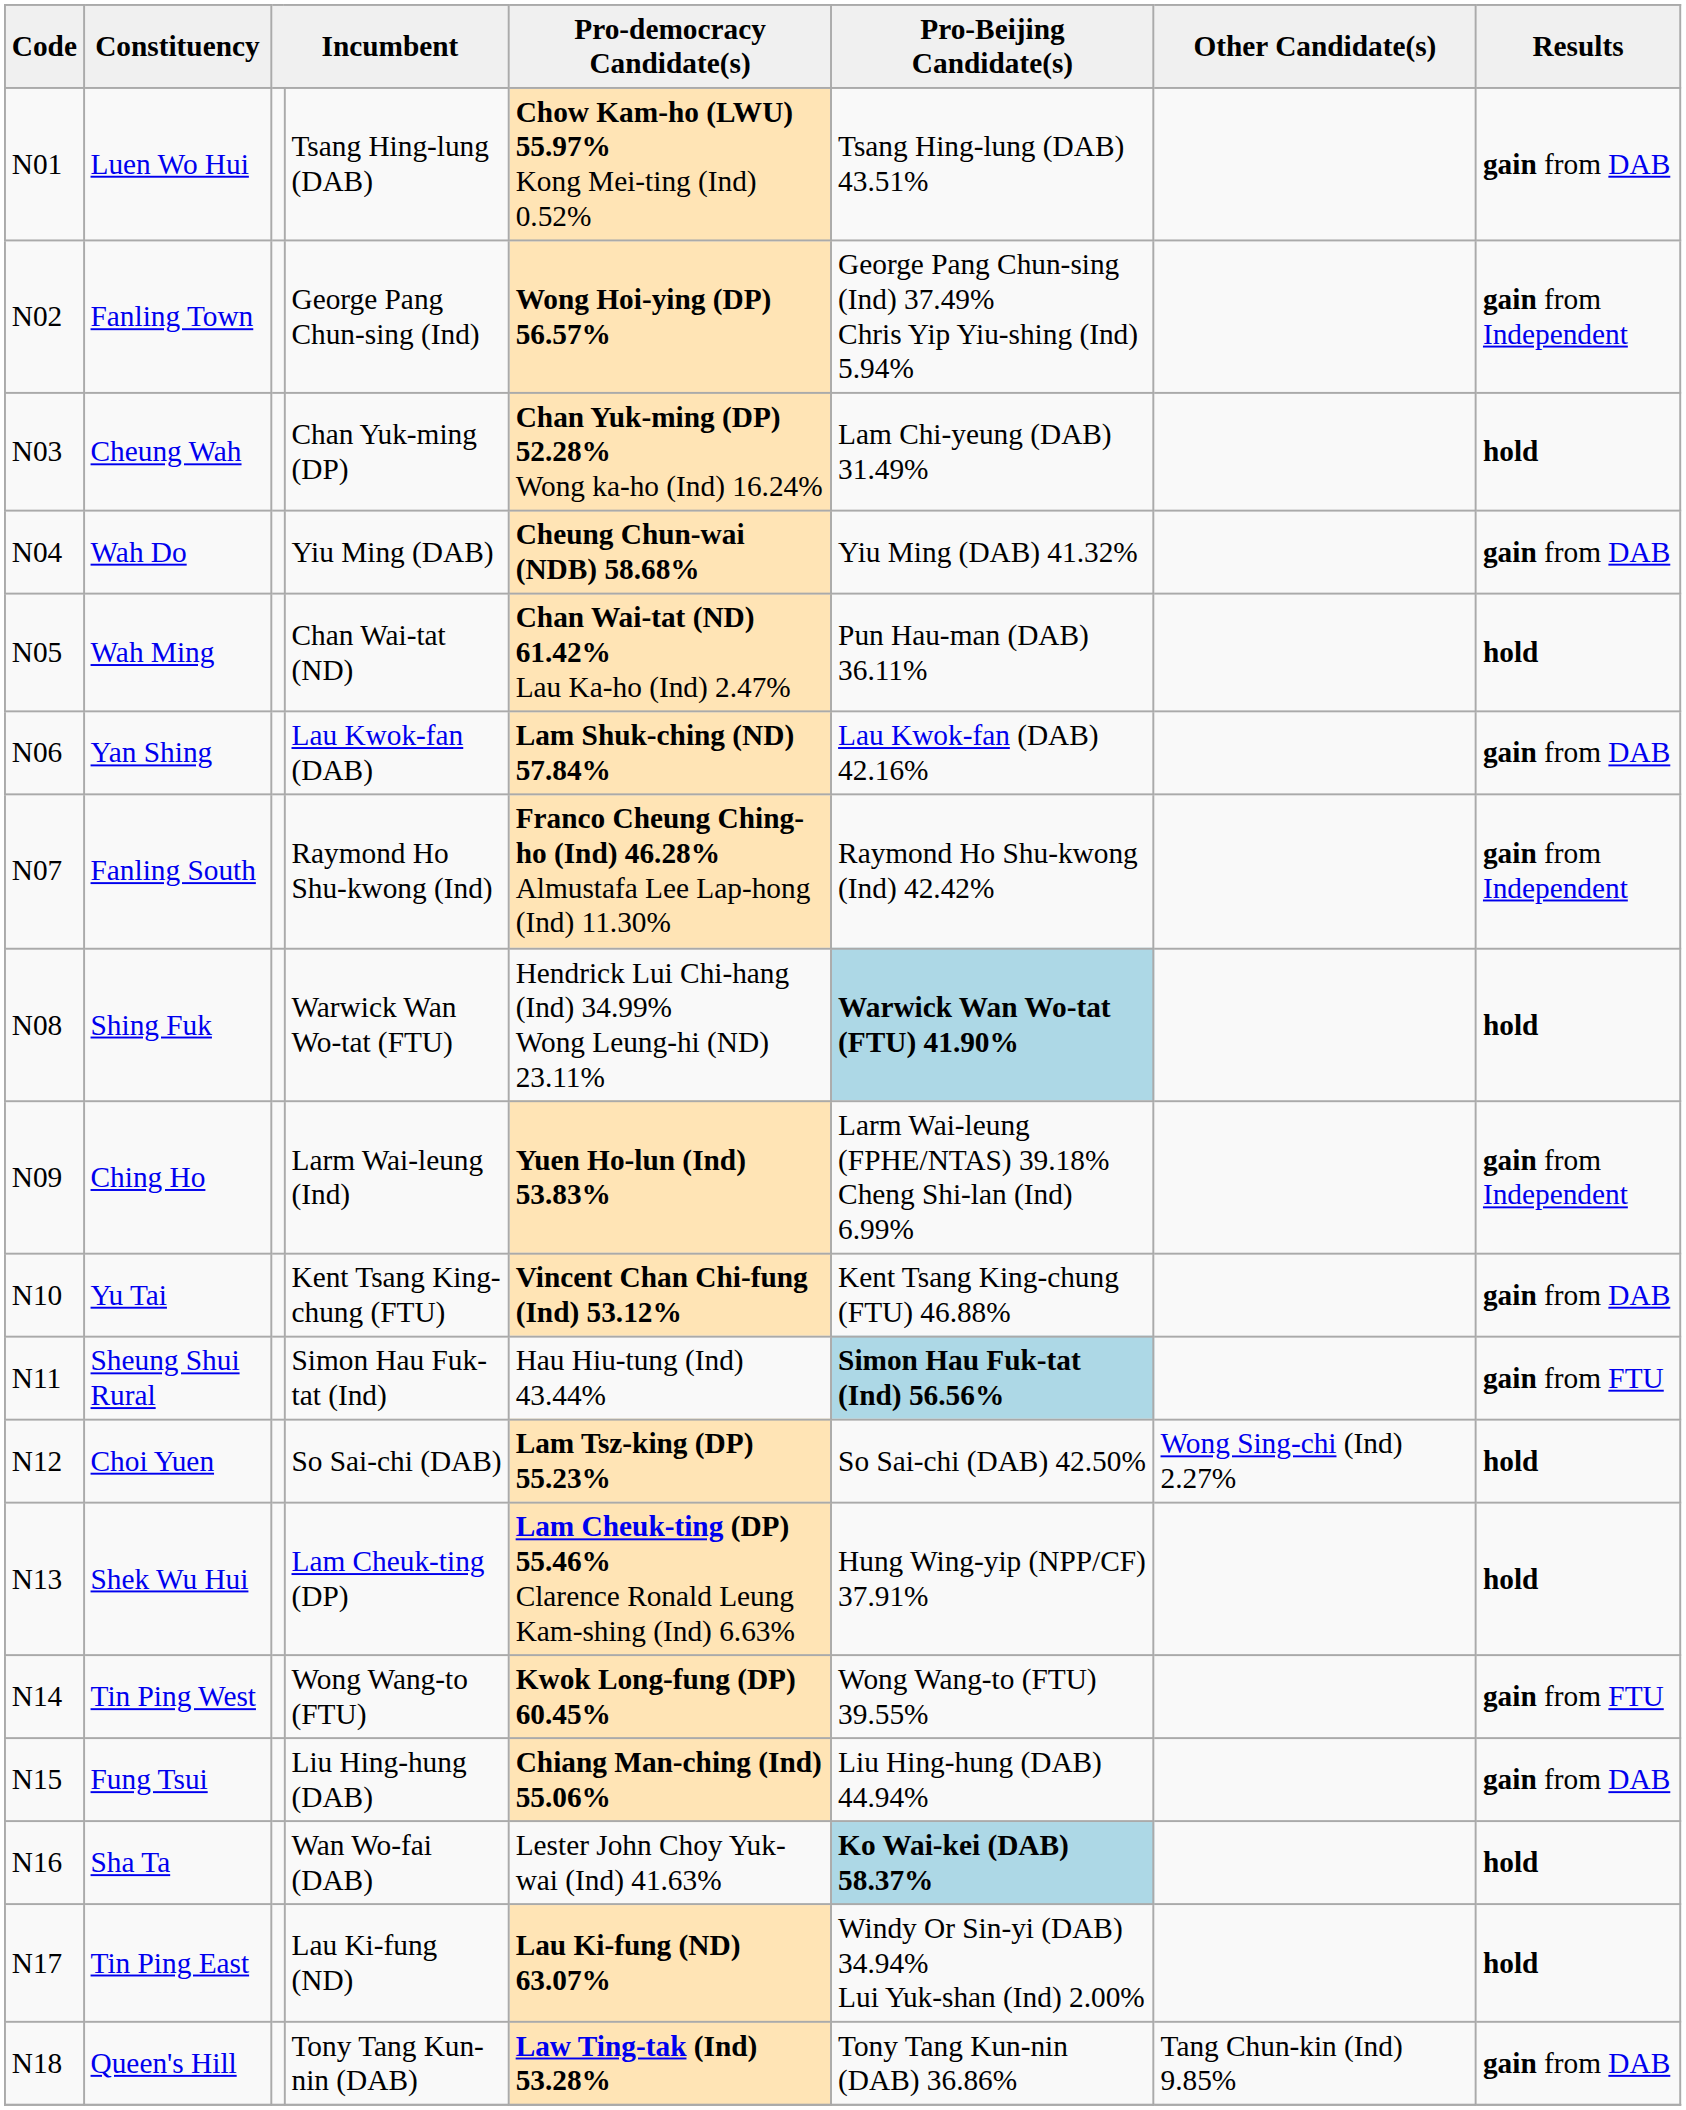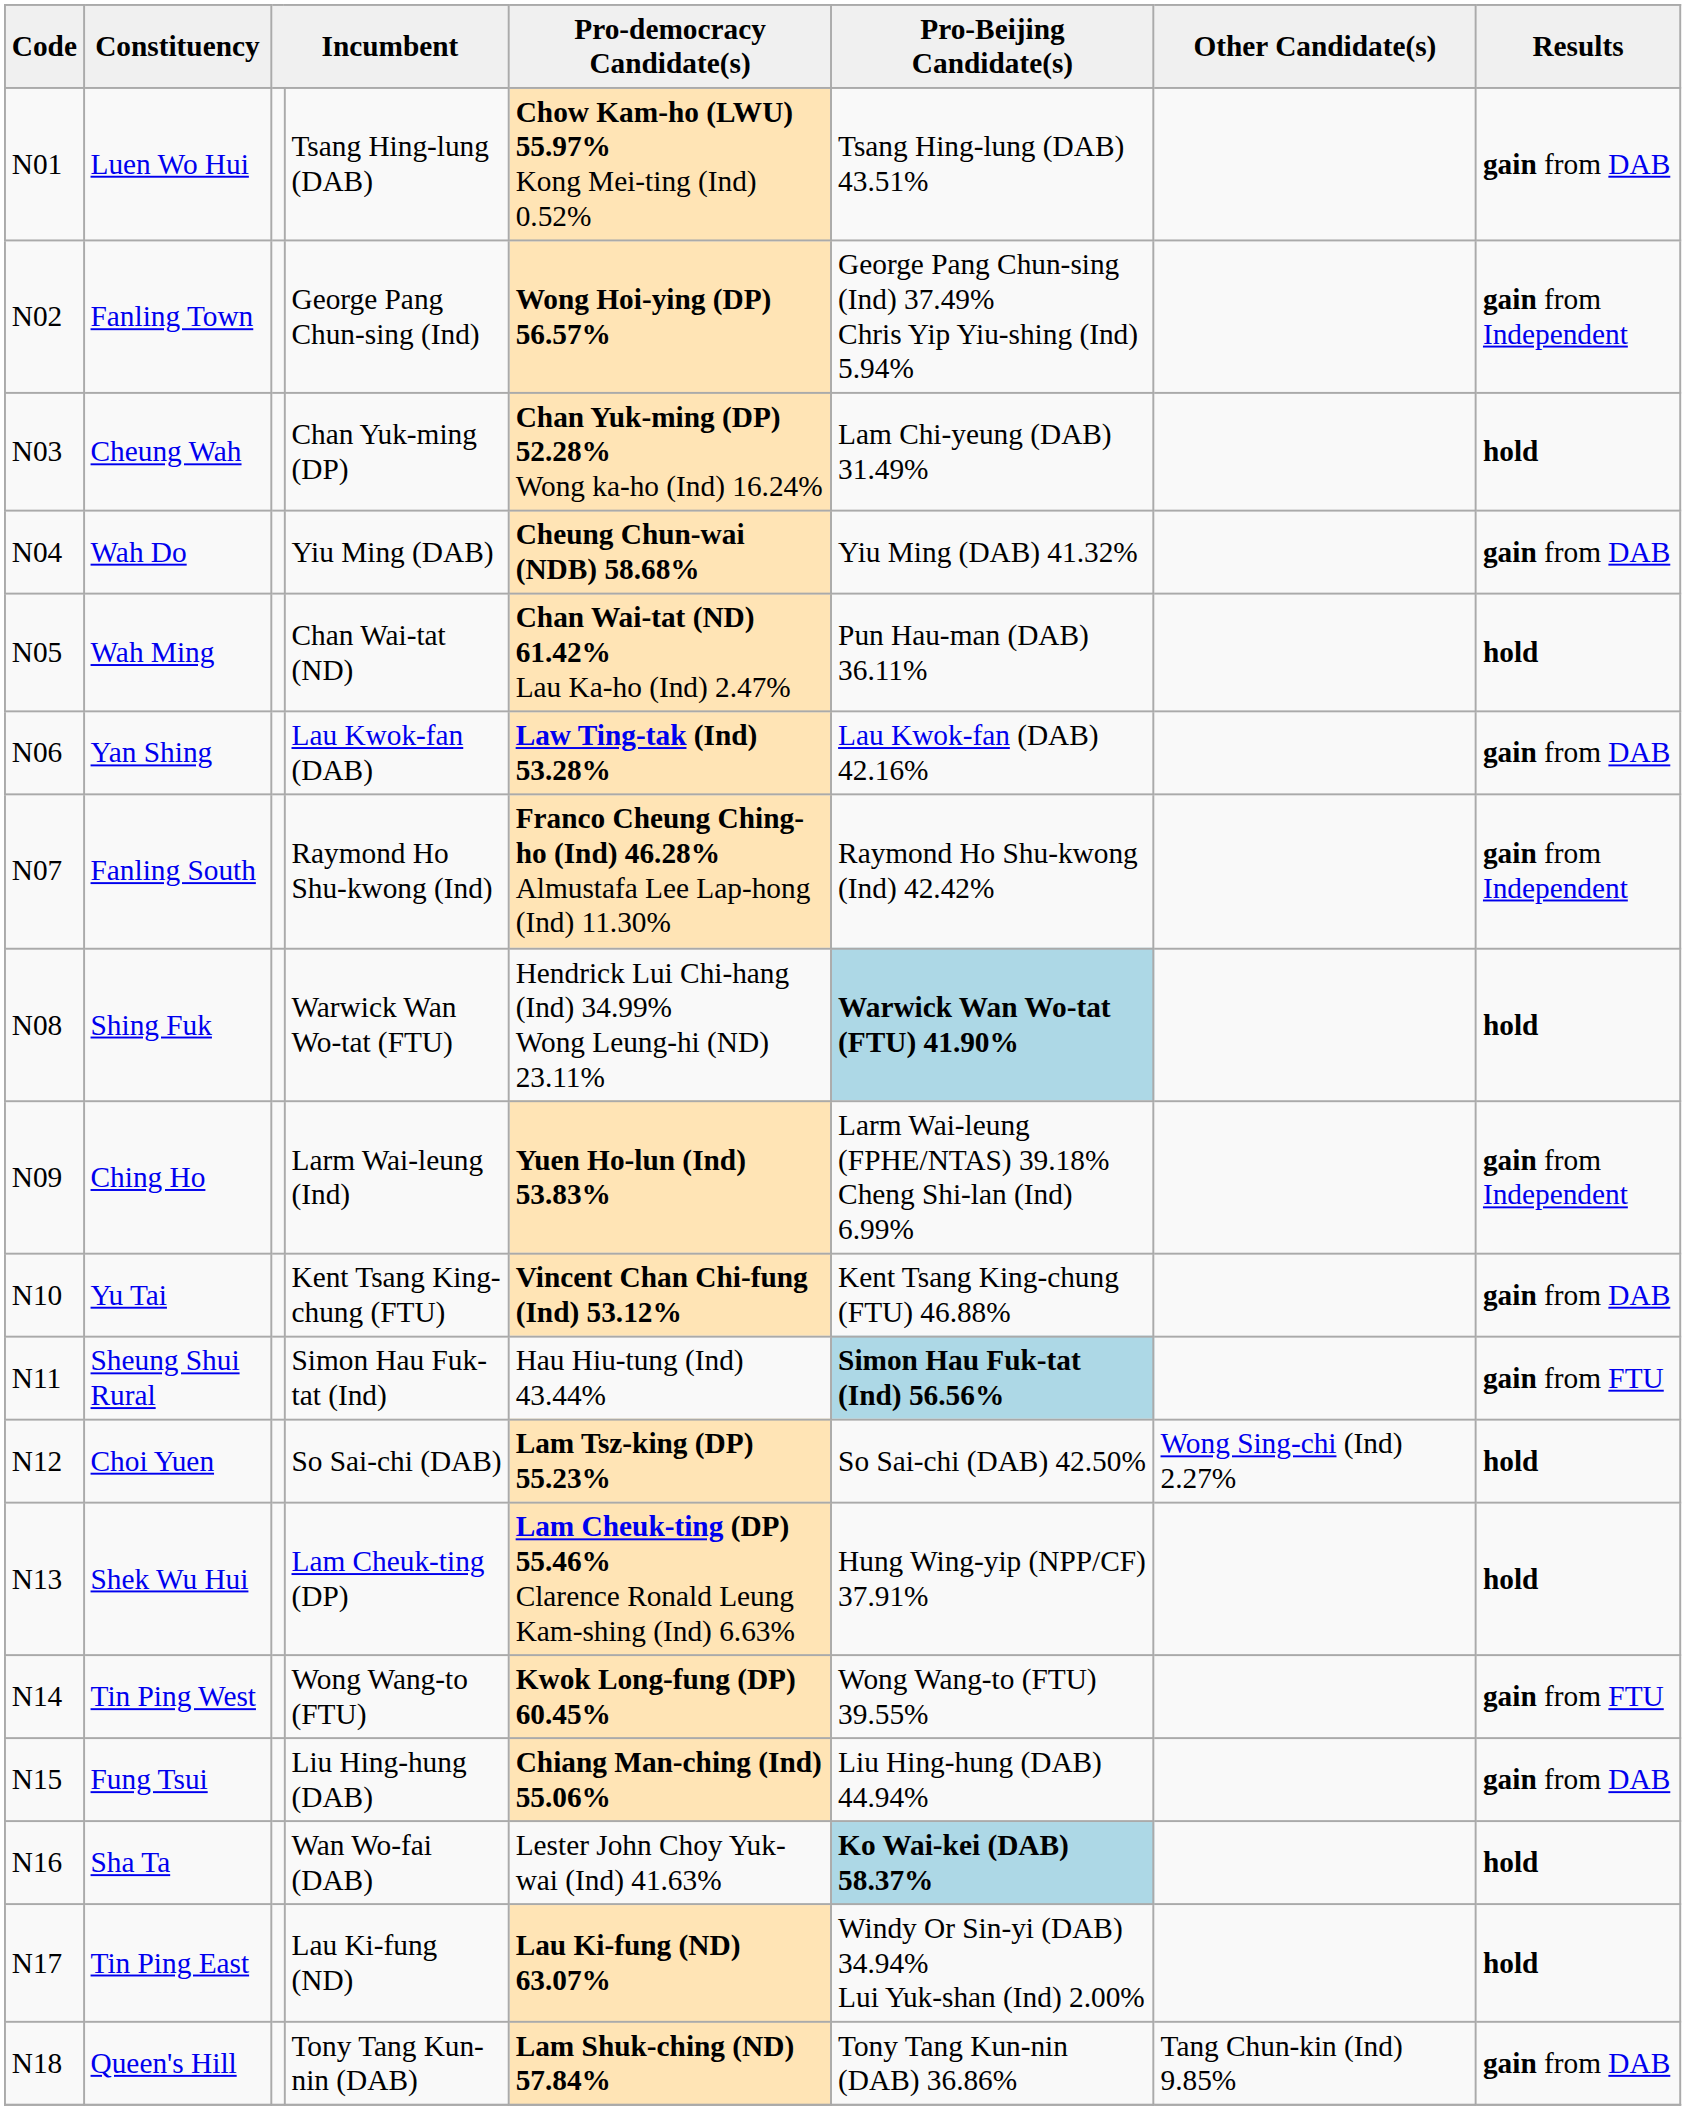Yan Shing | Pro-democracy Candidate(s): Lam Shuk-ching (ND) 57.84% -> Law Ting-tak (Ind) 53.28%
Queen's Hill | Pro-democracy Candidate(s): Law Ting-tak (Ind) 53.28% -> Lam Shuk-ching (ND) 57.84%
